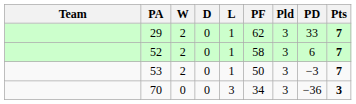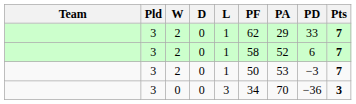columns swapped: Pld <-> PA
